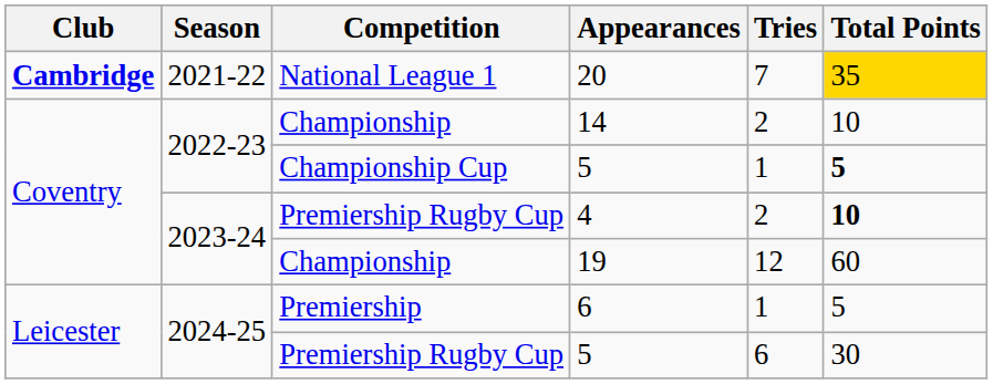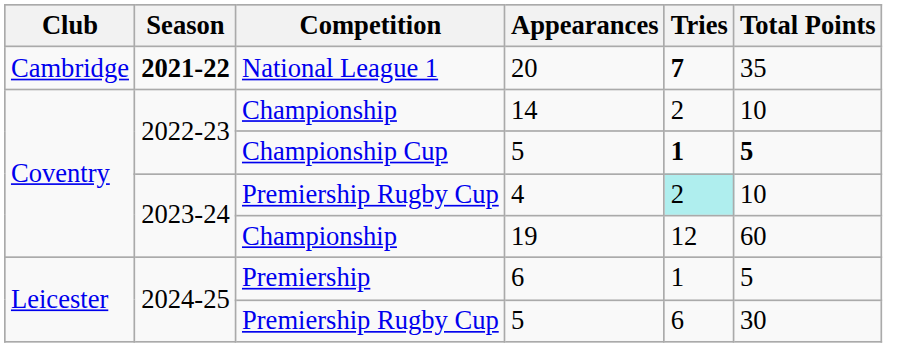20 | Club: bold -> normal
20 | Season: normal -> bold
20 | Tries: normal -> bold
20 | Total Points: gold background -> no background
Championship Cup / 5 | Tries: normal -> bold
4 | Tries: no background -> paleturquoise background
4 | Total Points: bold -> normal
